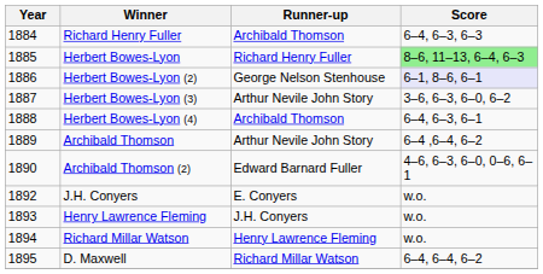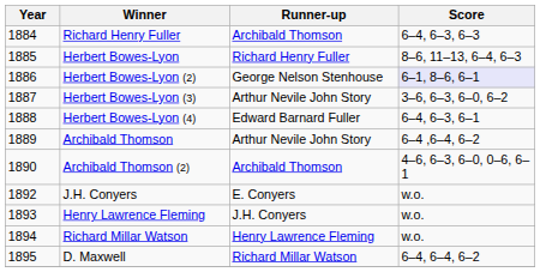Herbert Bowes-Lyon | Score: lightgreen background -> no background
Herbert Bowes-Lyon (4) | Runner-up: Archibald Thomson -> Edward Barnard Fuller
Archibald Thomson (2) | Runner-up: Edward Barnard Fuller -> Archibald Thomson
